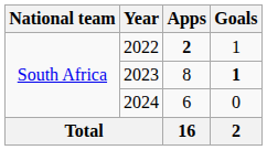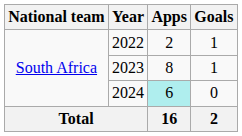2022 | Apps: bold -> normal
2023 | Goals: bold -> normal
2024 | Apps: no background -> paleturquoise background
